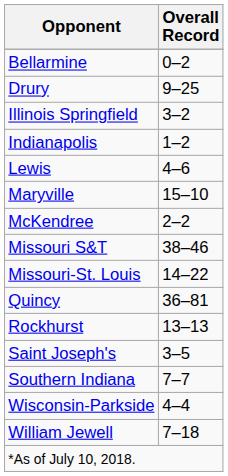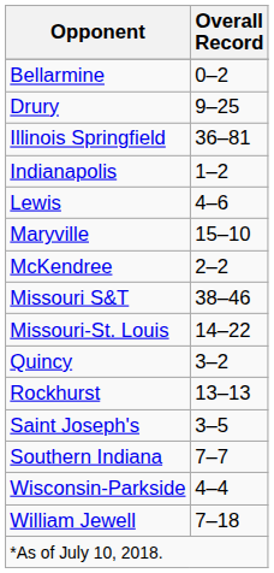Illinois Springfield | Overall Record: 3–2 -> 36–81
Quincy | Overall Record: 36–81 -> 3–2
